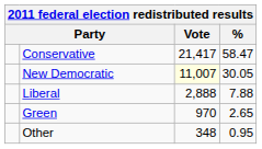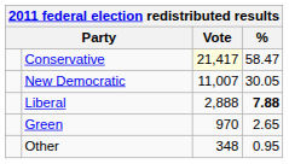Conservative | Vote: no background -> lightyellow background
New Democratic | Vote: lightyellow background -> no background
Liberal | %: normal -> bold
